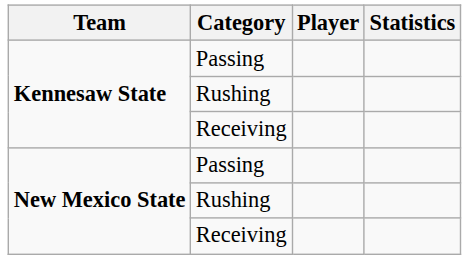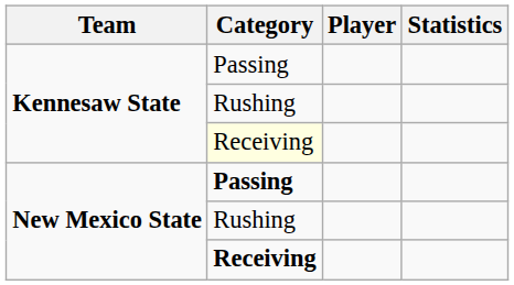Kennesaw State / Receiving | Category: no background -> lightyellow background
New Mexico State / Passing | Category: normal -> bold
New Mexico State / Receiving | Category: normal -> bold
